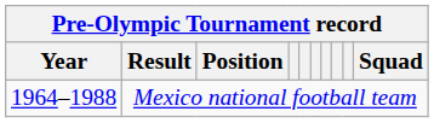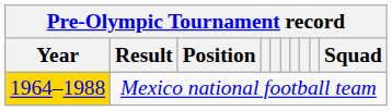Mexico national football team | Year: no background -> gold background
